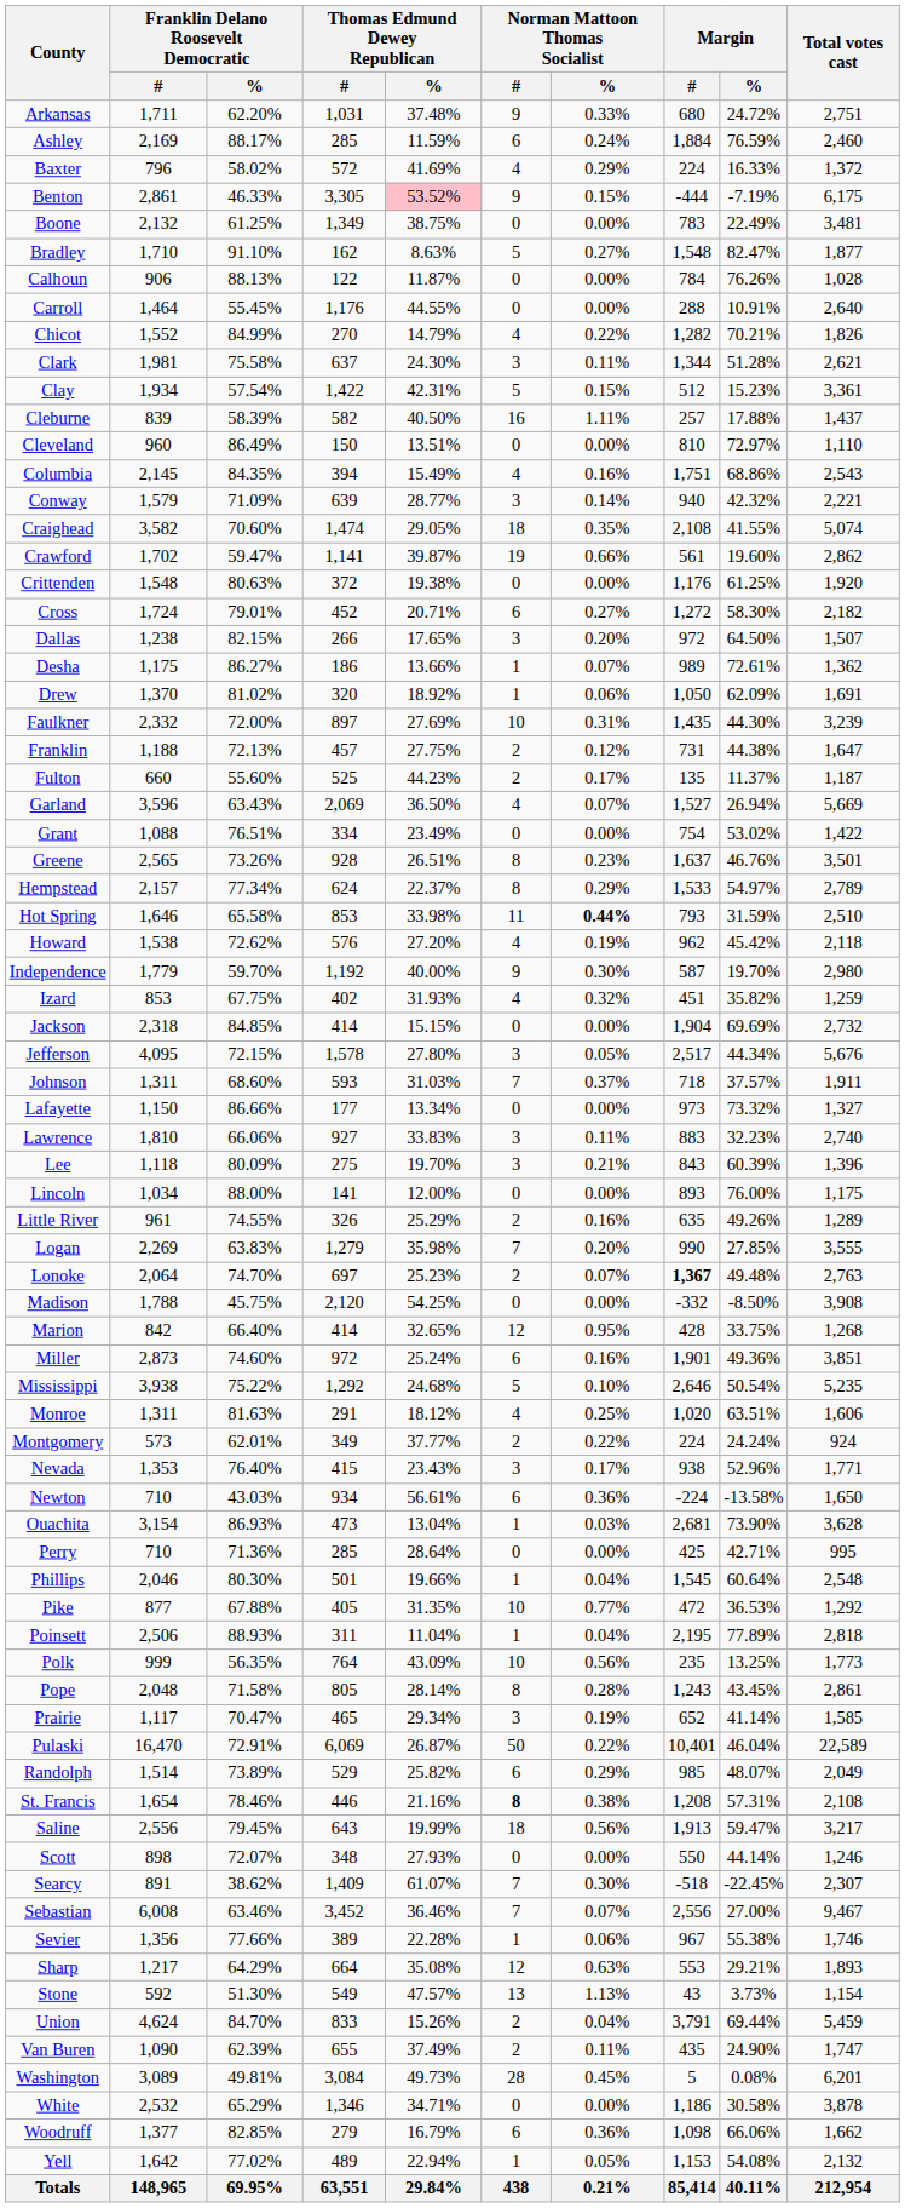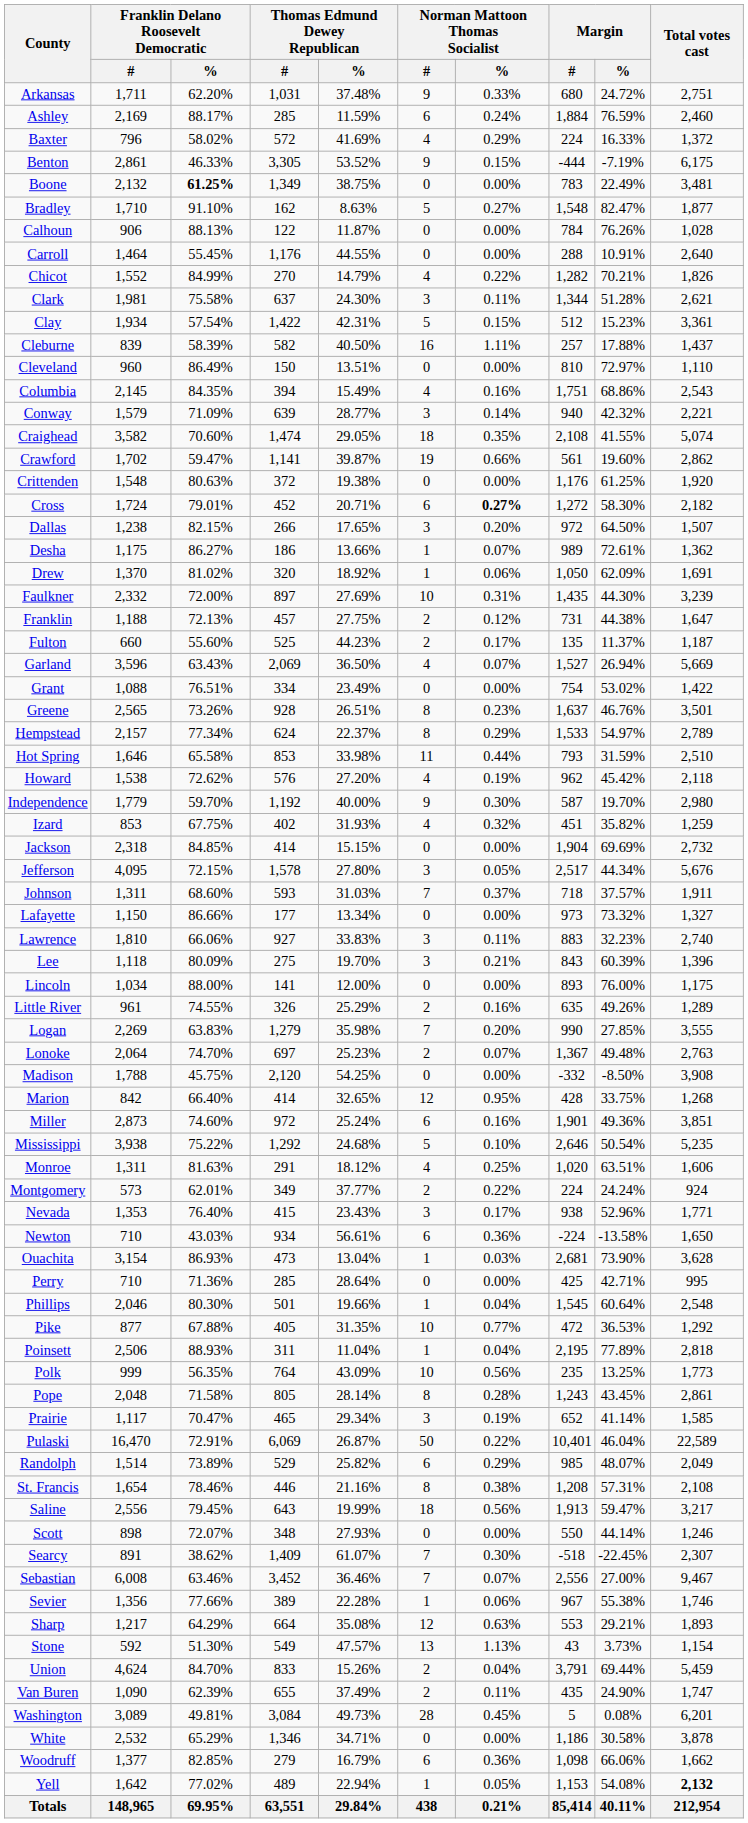Benton | Thomas Edmund Dewey Republican / %: pink background -> no background
Boone | Franklin Delano Roosevelt Democratic / %: normal -> bold
Cross | Norman Mattoon Thomas Socialist / %: normal -> bold
Hot Spring | Norman Mattoon Thomas Socialist / %: bold -> normal
Lonoke | Margin / #: bold -> normal
St. Francis | Norman Mattoon Thomas Socialist / #: bold -> normal
Yell | Total votes cast: normal -> bold
